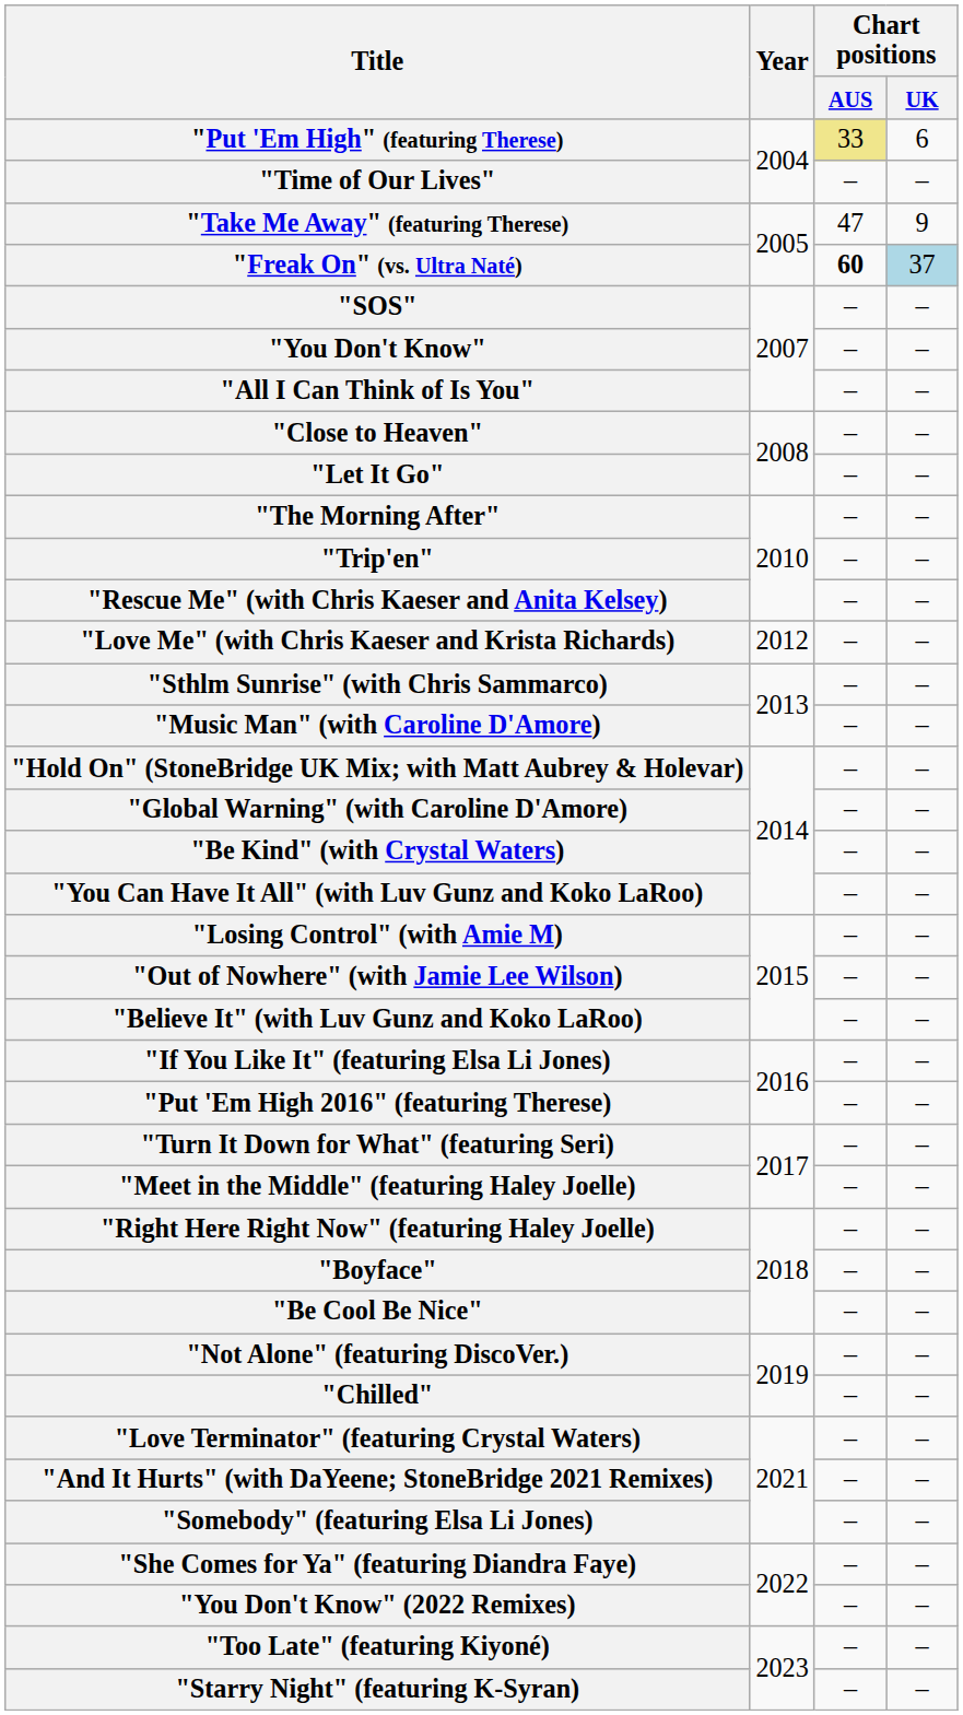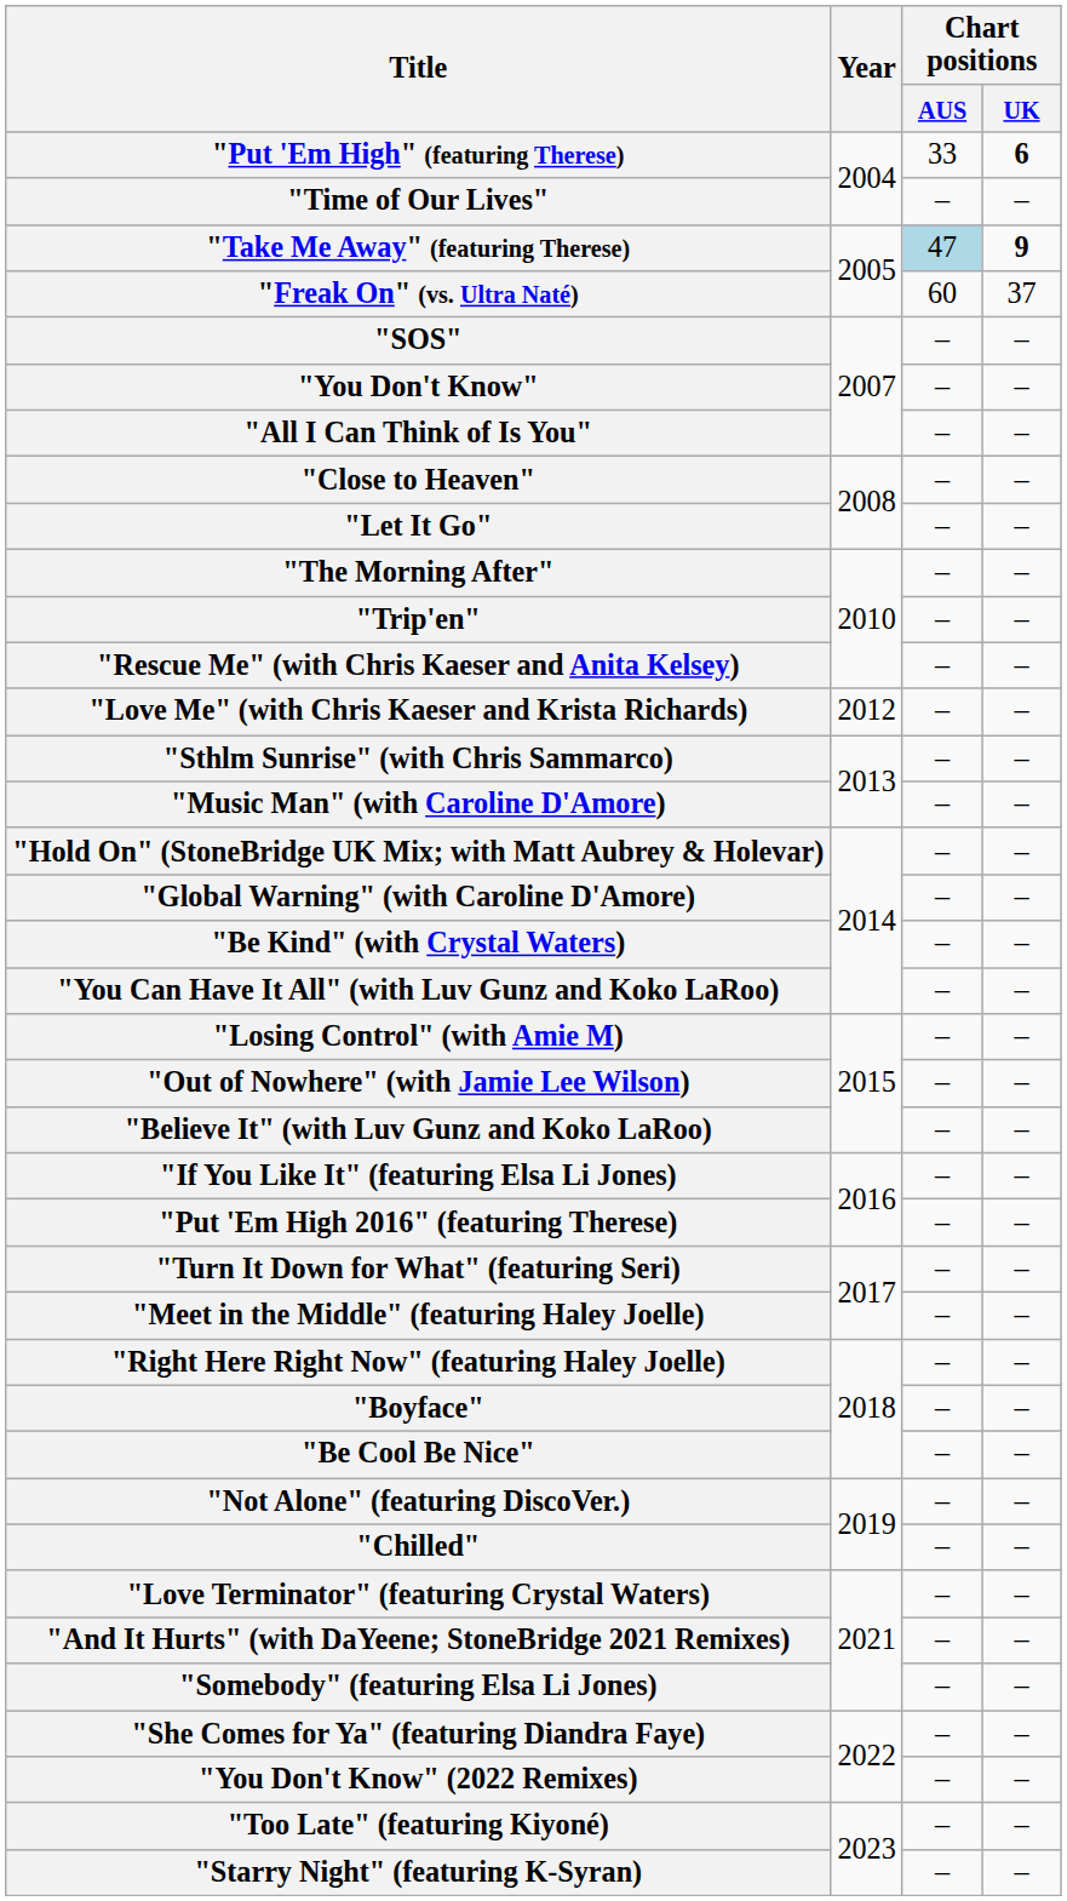"Put 'Em High" (featuring Therese) | Chart positions / AUS: khaki background -> no background
"Put 'Em High" (featuring Therese) | Chart positions / UK: normal -> bold
"Take Me Away" (featuring Therese) | Chart positions / AUS: no background -> lightblue background
"Take Me Away" (featuring Therese) | Chart positions / UK: normal -> bold
"Freak On" (vs. Ultra Naté) | Chart positions / AUS: bold -> normal
"Freak On" (vs. Ultra Naté) | Chart positions / UK: lightblue background -> no background
